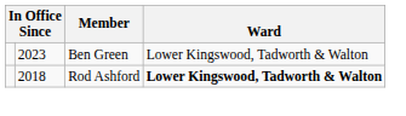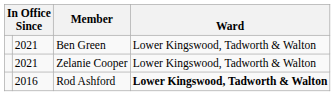Ben Green | column 2: 2023 -> 2021
+ row: 2021 | Zelanie Cooper | Lower Kingswood, Tadworth & Walton
Rod Ashford | column 2: 2018 -> 2016
